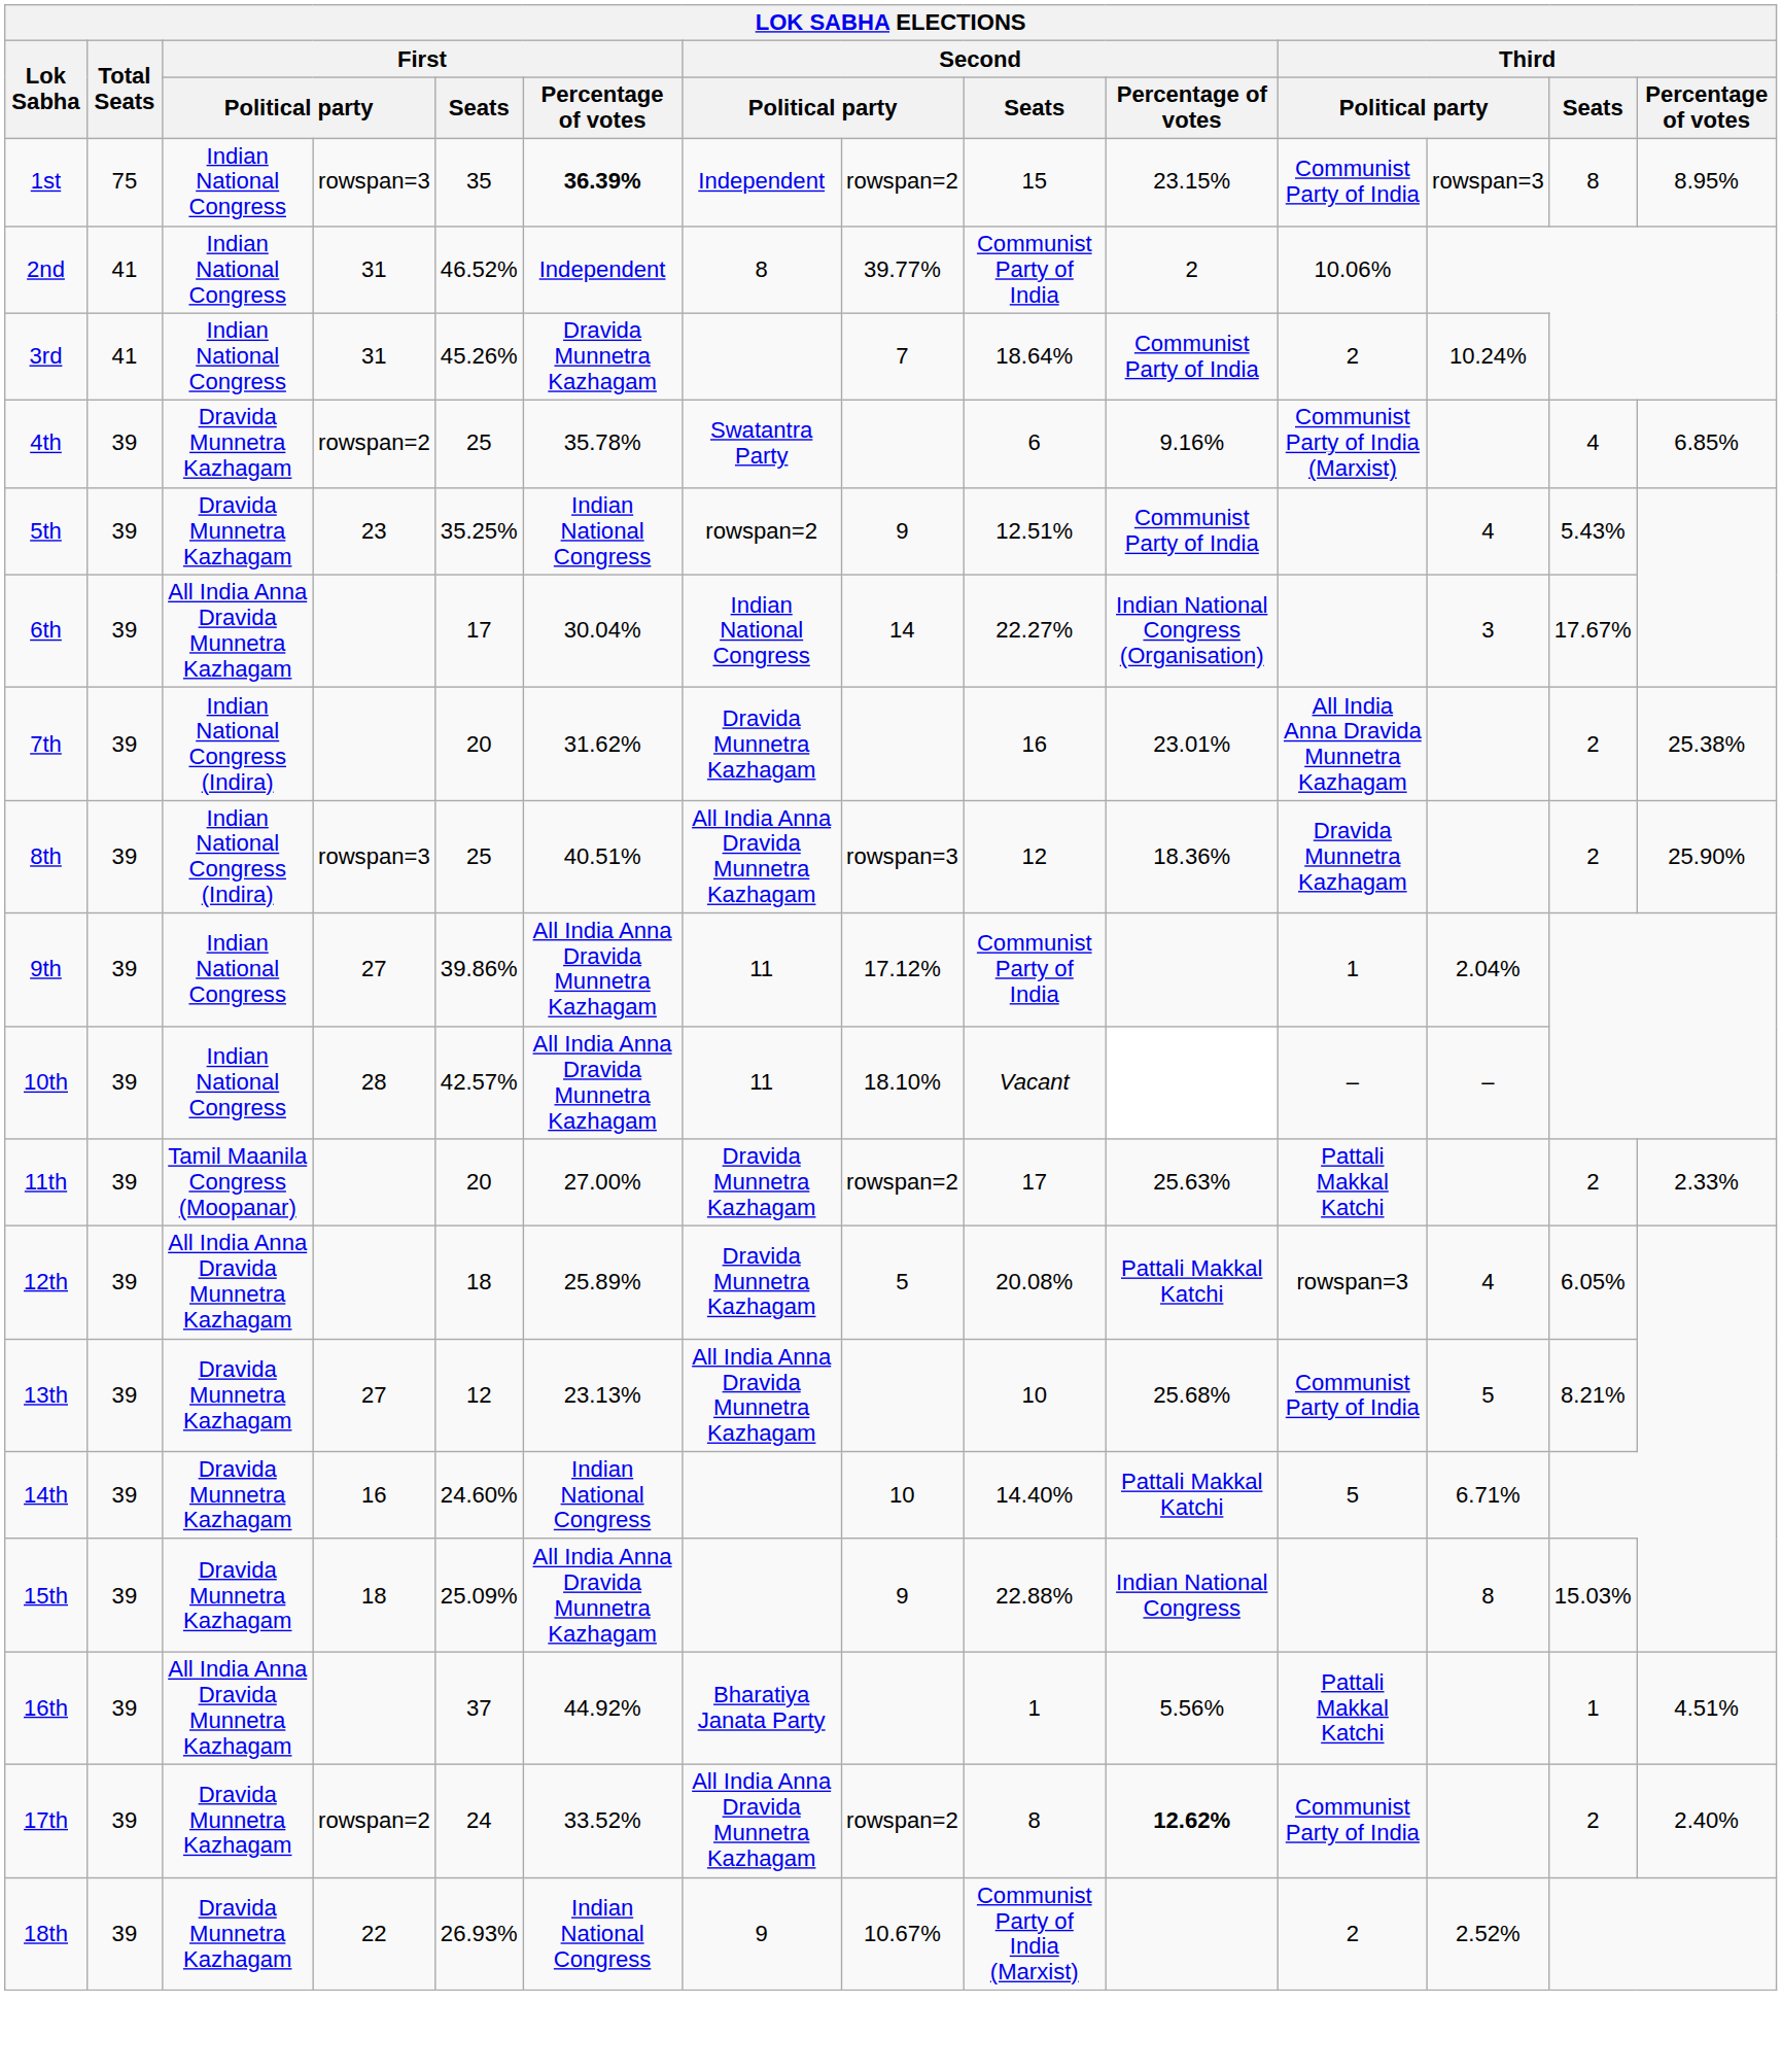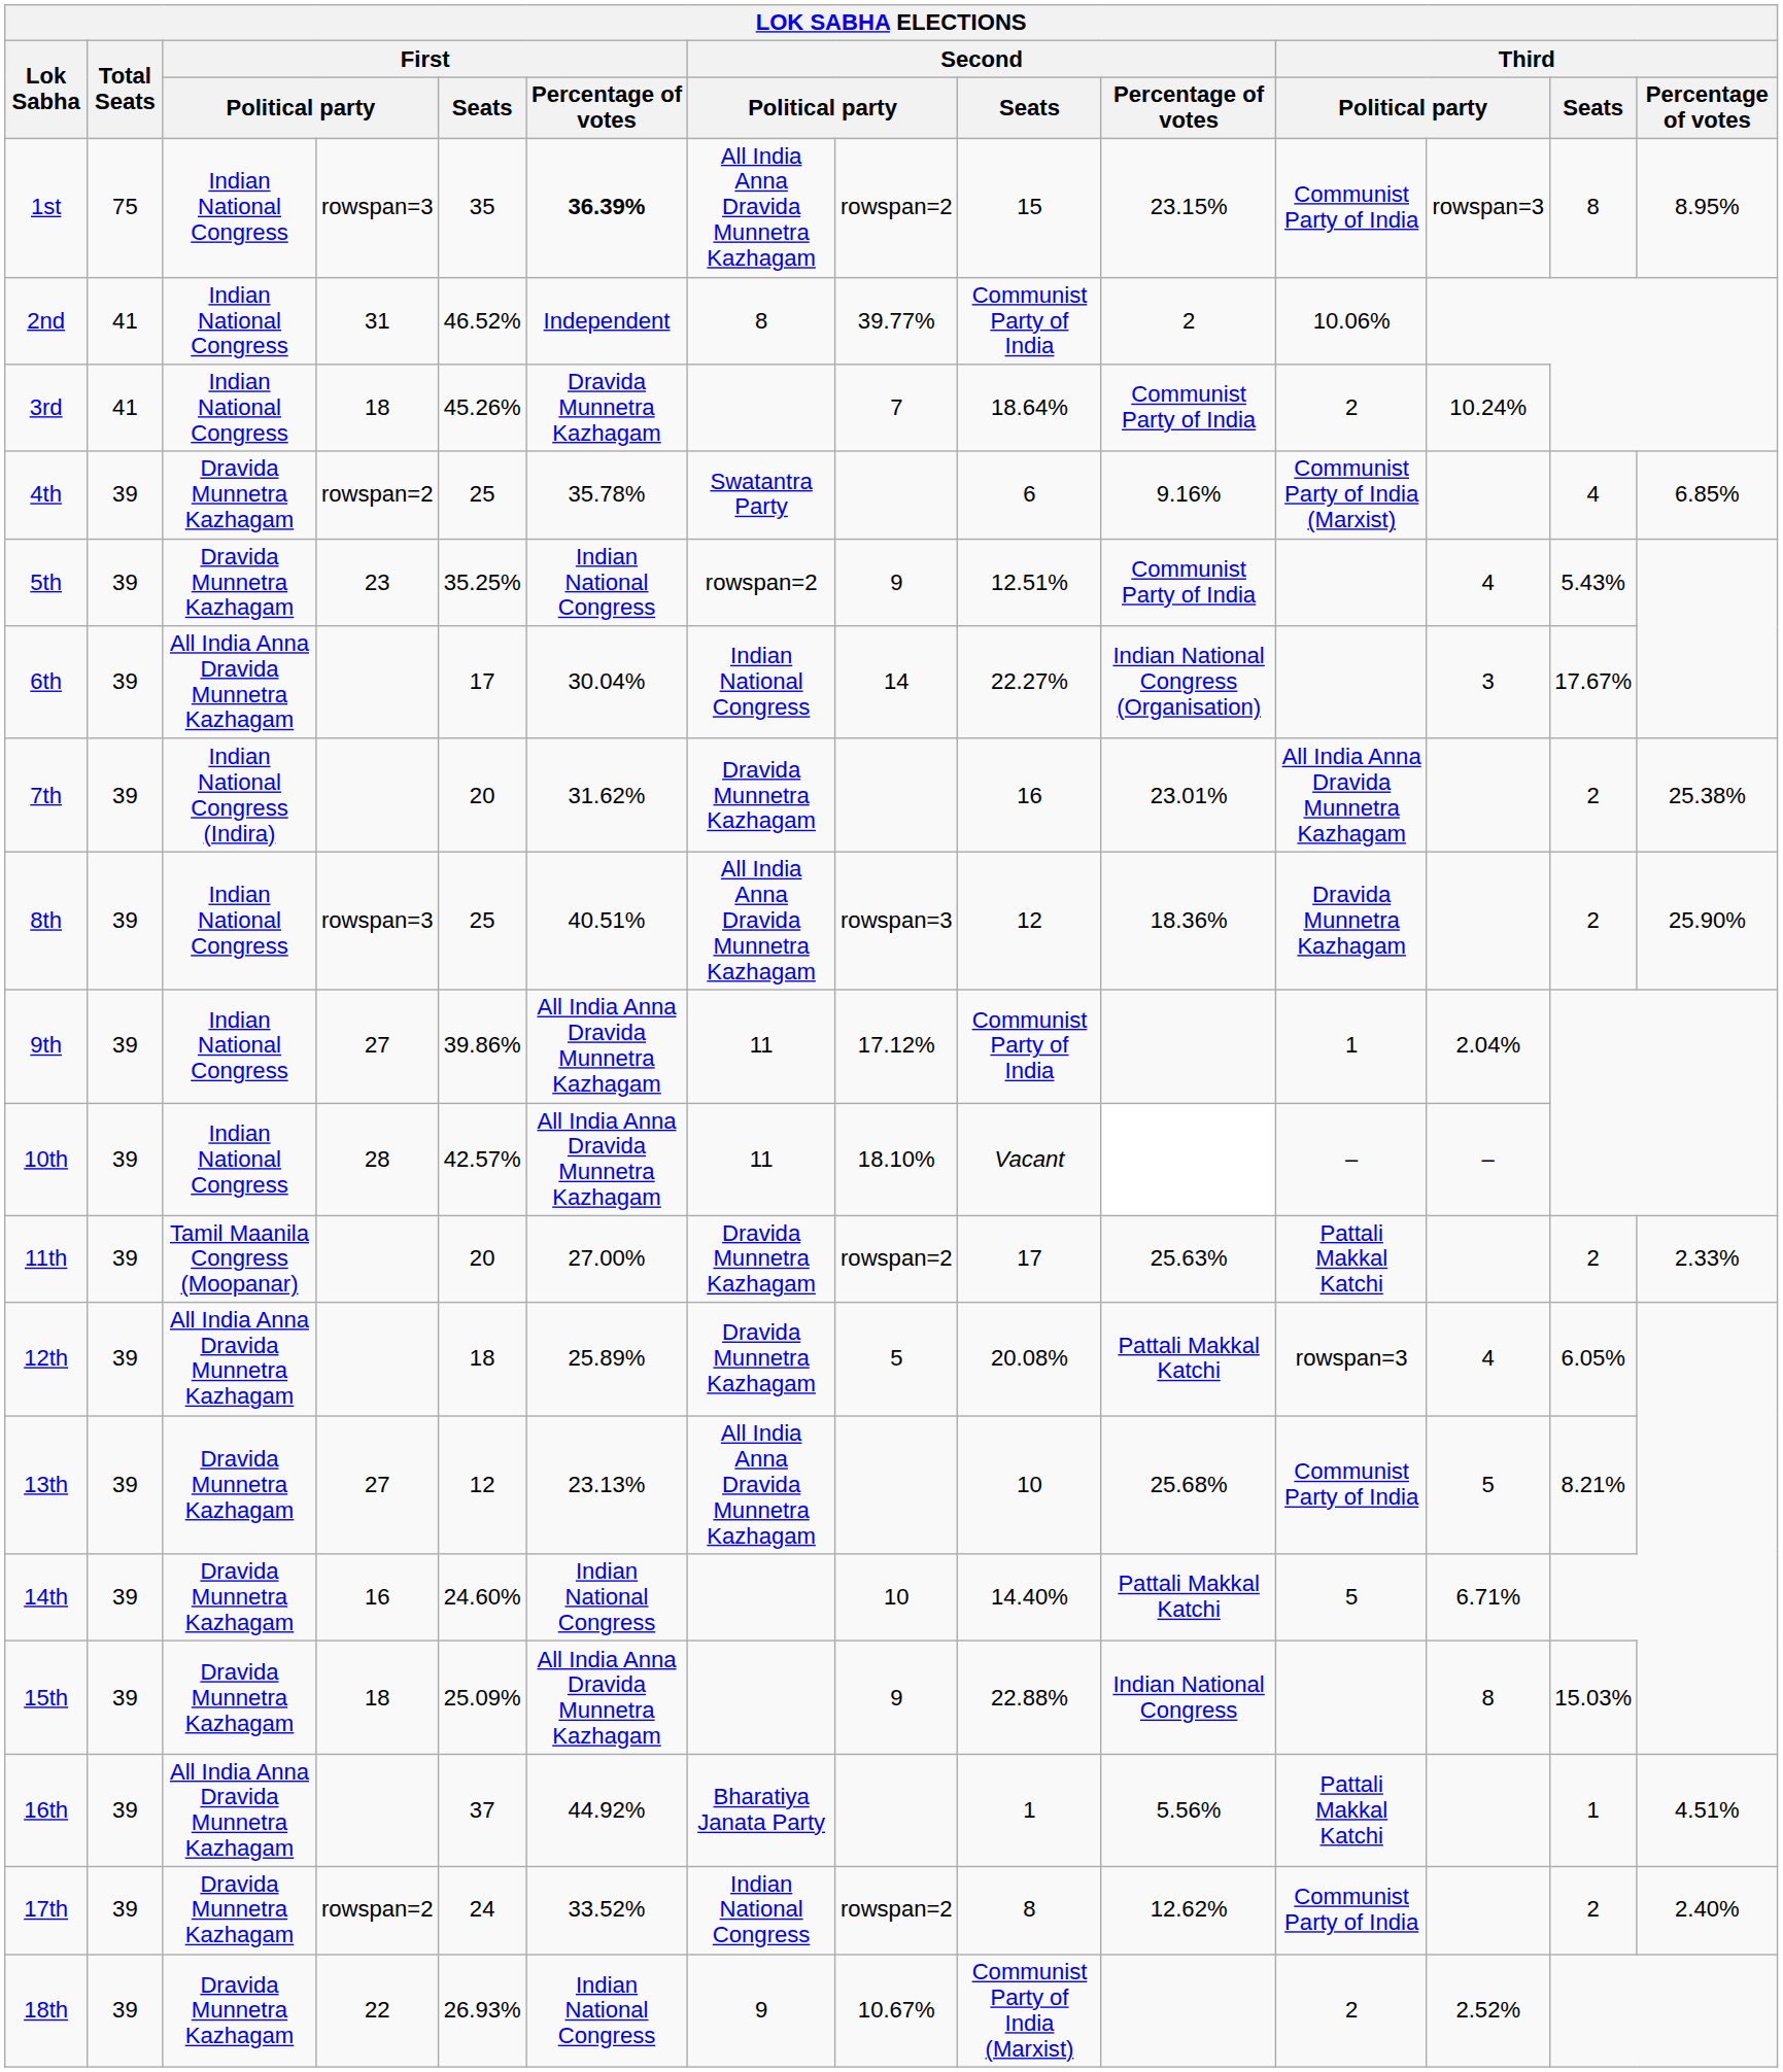1st | column 7: Independent -> All India Anna Dravida Munnetra Kazhagam
3rd | column 4: 31 -> 18
8th | column 3: Indian National Congress (Indira) -> Indian National Congress
17th | column 7: All India Anna Dravida Munnetra Kazhagam -> Indian National Congress
17th | Second / Percentage of votes: bold -> normal
